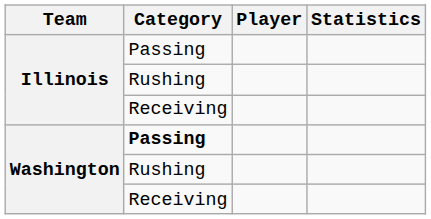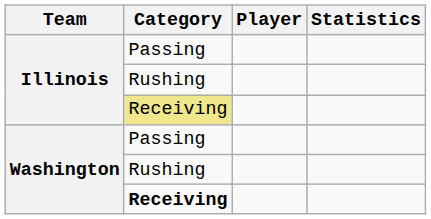Illinois / Receiving | Category: no background -> khaki background
Washington / Passing | Category: bold -> normal
Washington / Receiving | Category: normal -> bold
